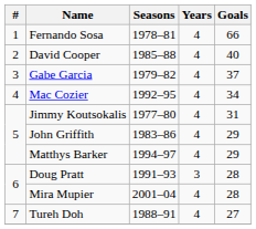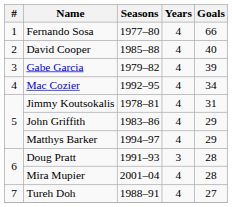Fernando Sosa | Seasons: 1978–81 -> 1977–80
Gabe Garcia | Goals: 37 -> 39
Jimmy Koutsokalis | Seasons: 1977–80 -> 1978–81
